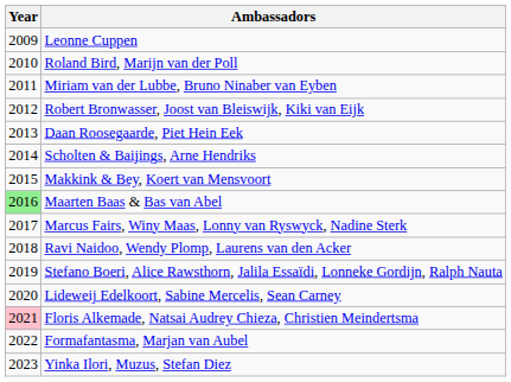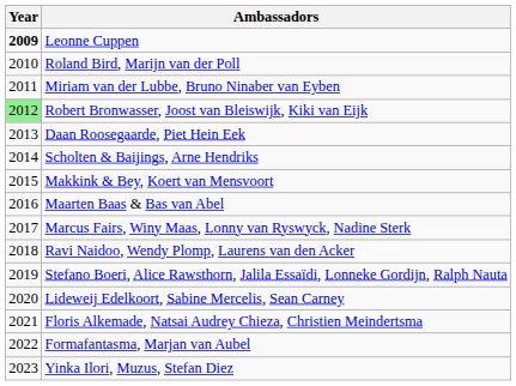Leonne Cuppen | Year: normal -> bold
Robert Bronwasser, Joost van Bleiswijk, Kiki van Eijk | Year: no background -> lightgreen background
Maarten Baas & Bas van Abel | Year: lightgreen background -> no background
Floris Alkemade, Natsai Audrey Chieza, Christien Meindertsma | Year: pink background -> no background
